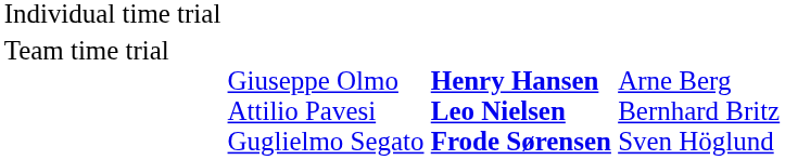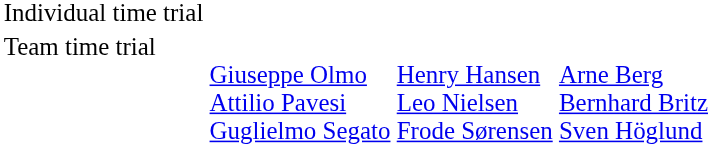Team time trial | column 3: bold -> normal
